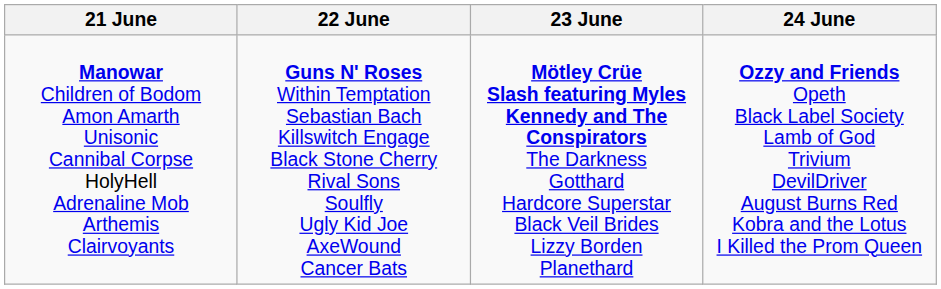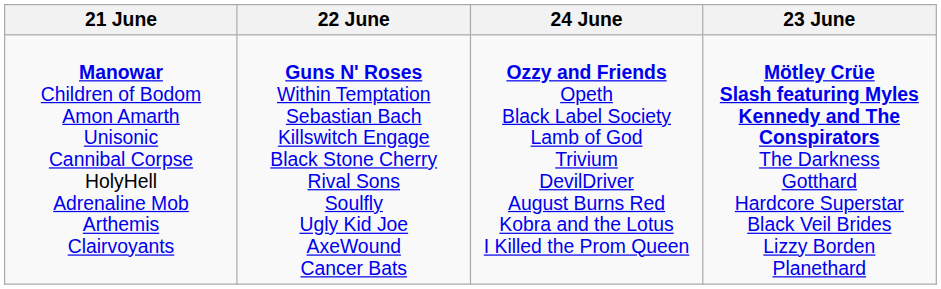columns swapped: 23 June <-> 24 June
